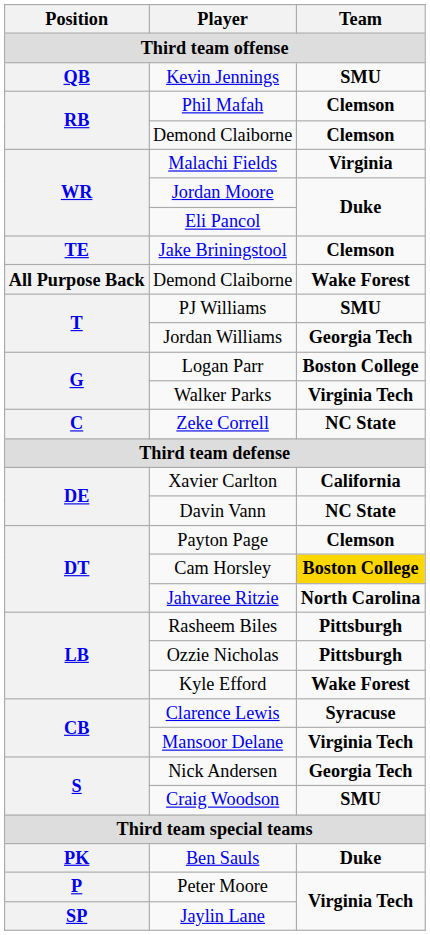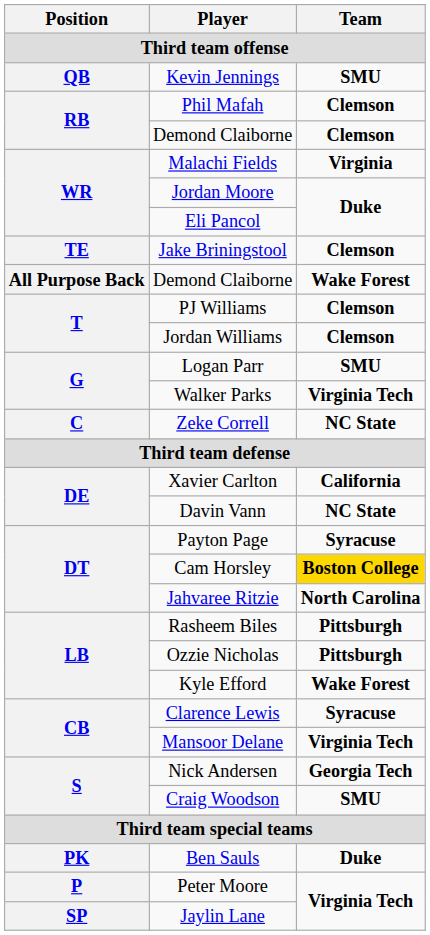PJ Williams | Team: SMU -> Clemson
Jordan Williams | Team: Georgia Tech -> Clemson
Logan Parr | Team: Boston College -> SMU
Payton Page | Team: Clemson -> Syracuse
